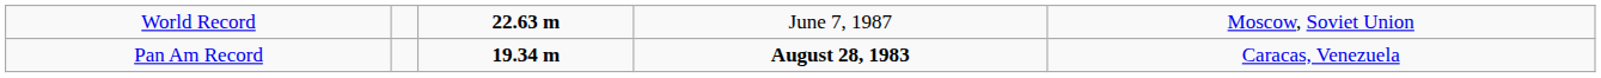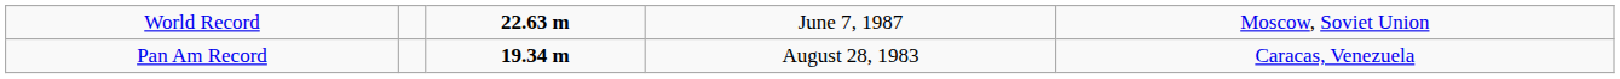Pan Am Record | column 4: bold -> normal
